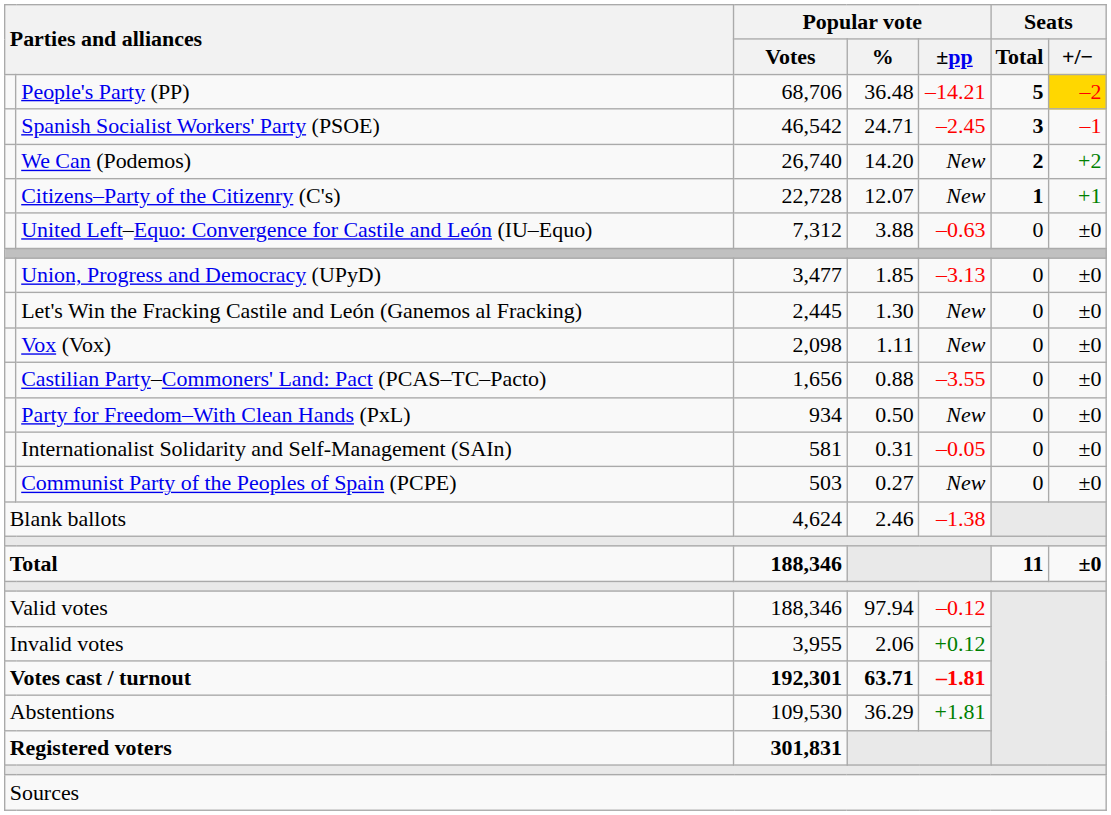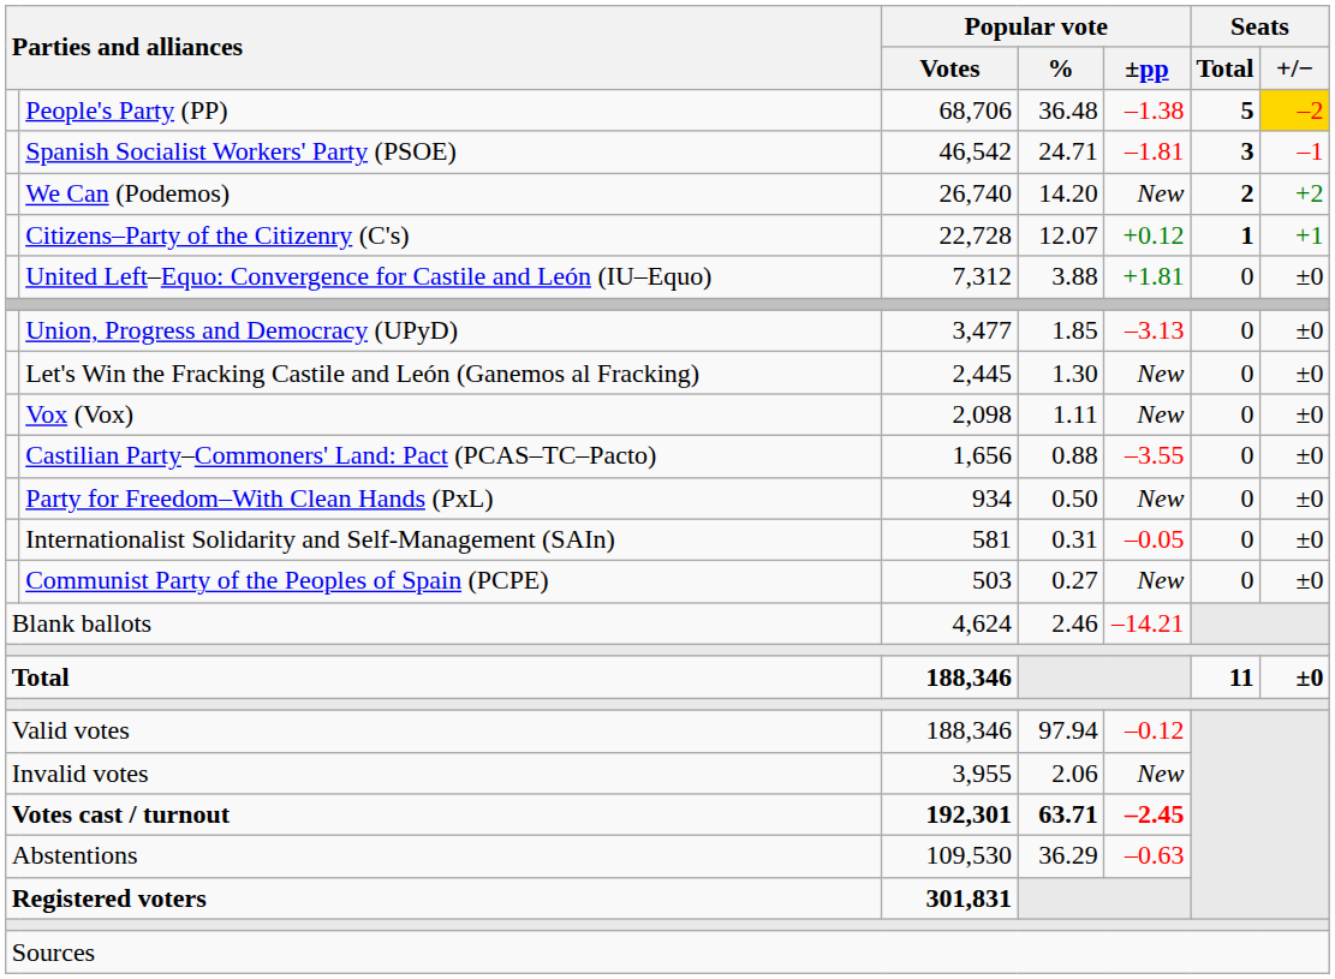People's Party (PP) | Popular vote / ±pp: –14.21 -> –1.38
Spanish Socialist Workers' Party (PSOE) | Popular vote / ±pp: –2.45 -> –1.81
Citizens–Party of the Citizenry (C's) | Popular vote / ±pp: New -> +0.12
United Left–Equo: Convergence for Castile and León (IU–Equo) | Popular vote / ±pp: –0.63 -> +1.81
Blank ballots | Popular vote / ±pp: –1.38 -> –14.21
Invalid votes | Popular vote / ±pp: +0.12 -> New
Votes cast / turnout | Popular vote / ±pp: –1.81 -> –2.45
Abstentions | Popular vote / ±pp: +1.81 -> –0.63
